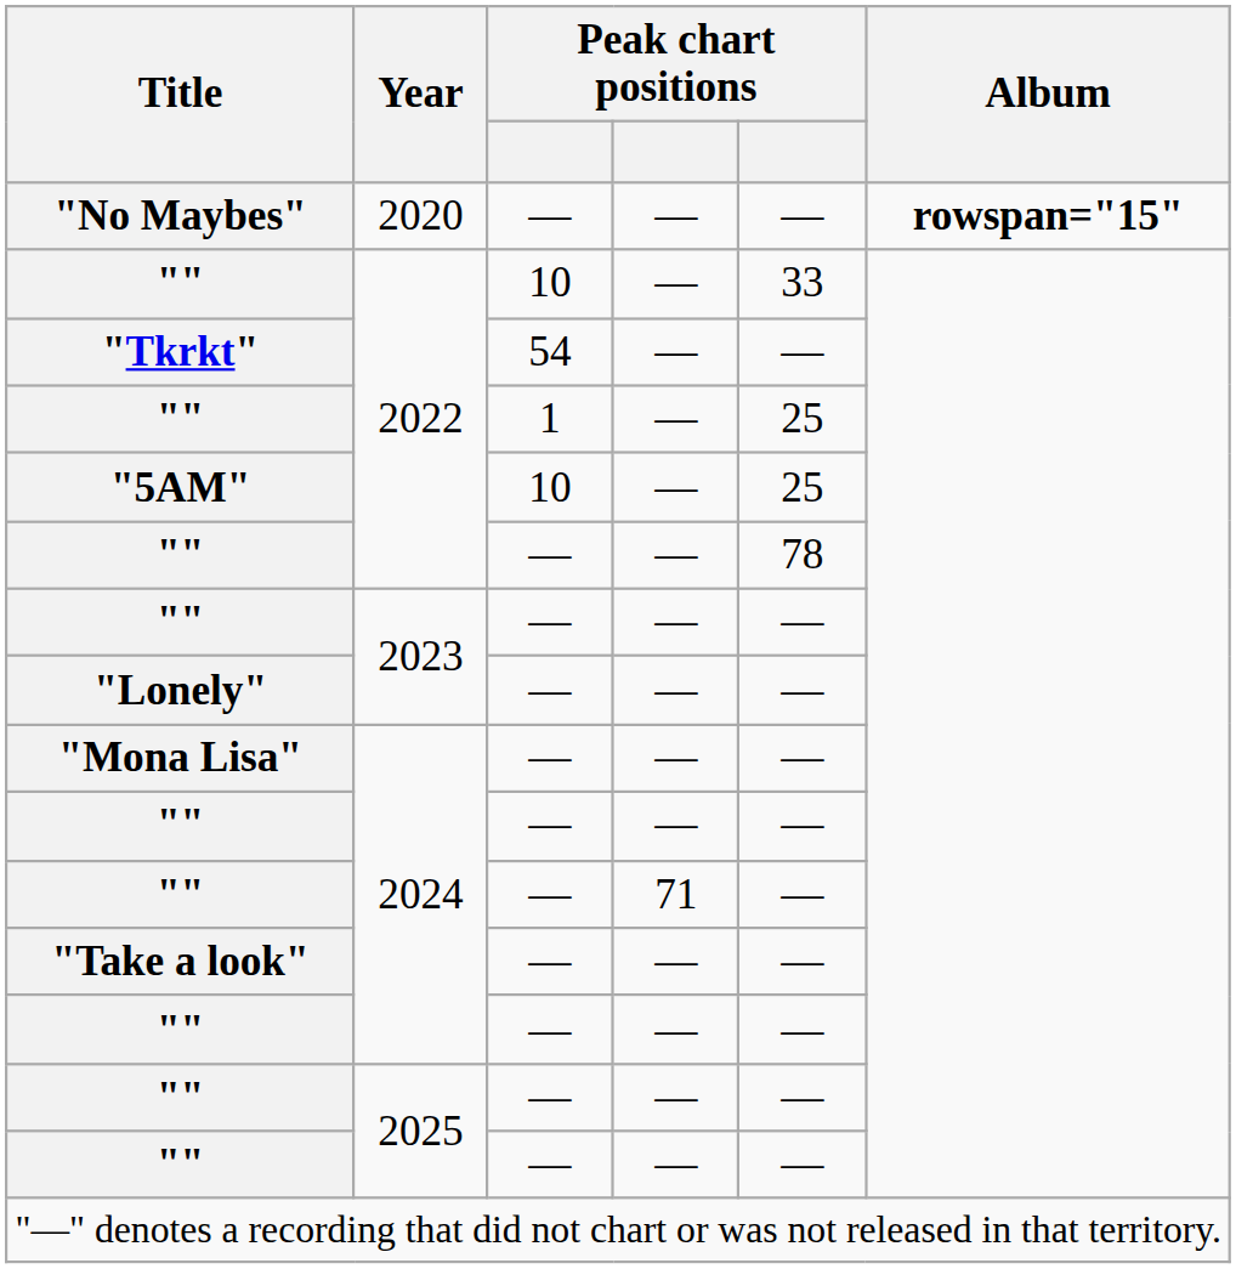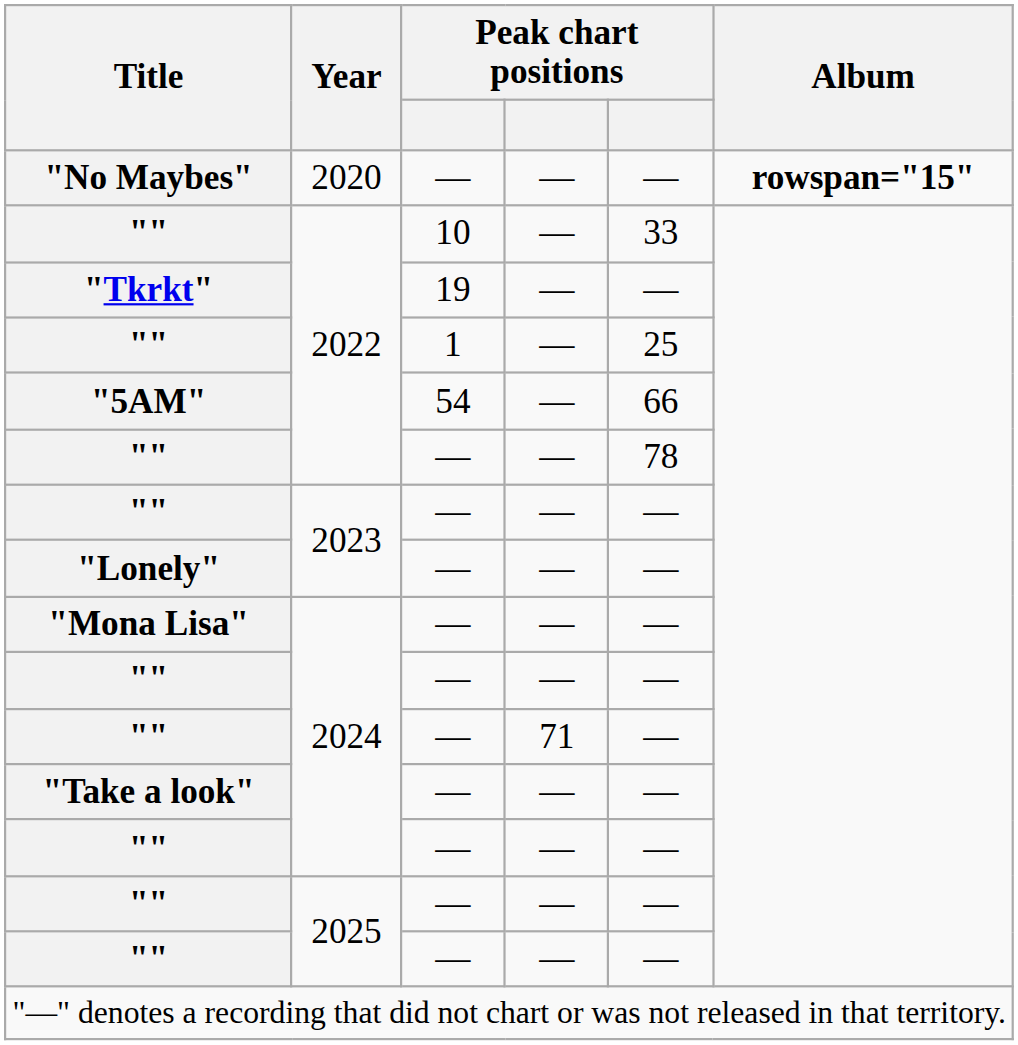"Tkrkt" | column 3: 54 -> 19
"5AM" | column 3: 10 -> 54
"5AM" | column 5: 25 -> 66
